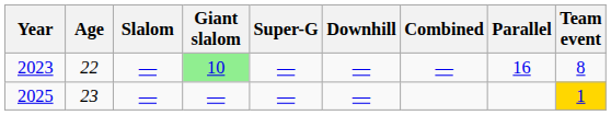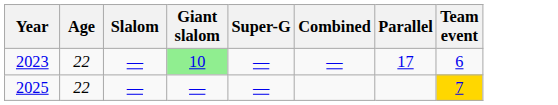- column: Downhill | — | —
2023 | Parallel: 16 -> 17
2023 | Team event: 8 -> 6
2025 | Age: 23 -> 22
2025 | Team event: 1 -> 7
